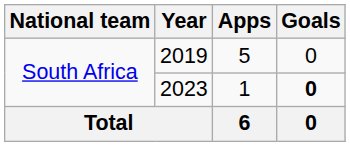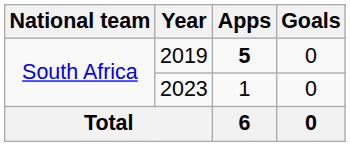2019 | Apps: normal -> bold
2023 | Goals: bold -> normal
